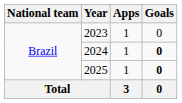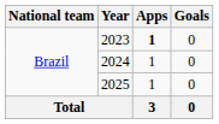2023 | Apps: normal -> bold
2024 | Goals: bold -> normal
2025 | Goals: bold -> normal
